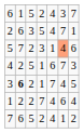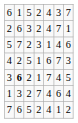row 2 | column 4: 5 -> 2
row 3 | column 6: lightsalmon background -> no background
row 6 | column 2: 2 -> 3
